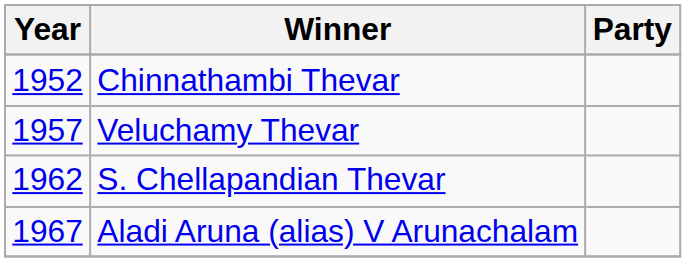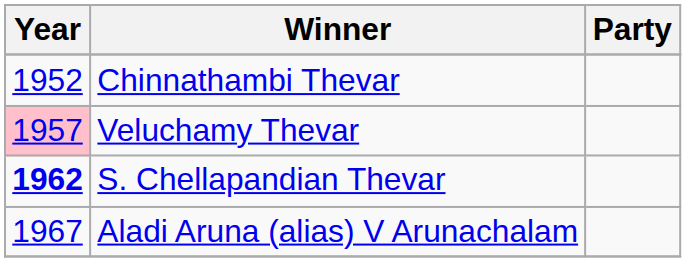Veluchamy Thevar | Year: no background -> pink background
S. Chellapandian Thevar | Year: normal -> bold
